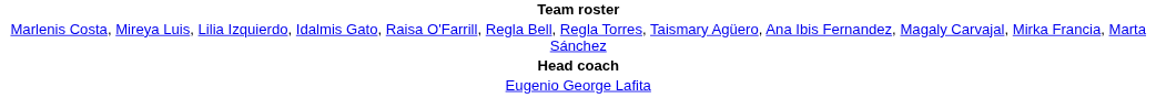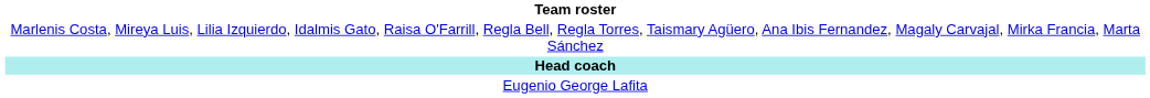row 3 | column 1: no background -> paleturquoise background
